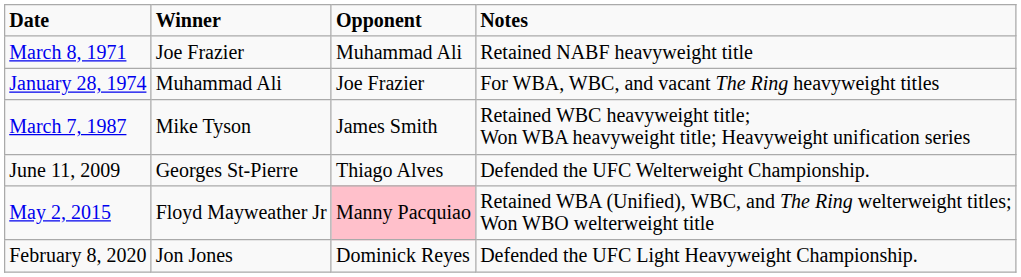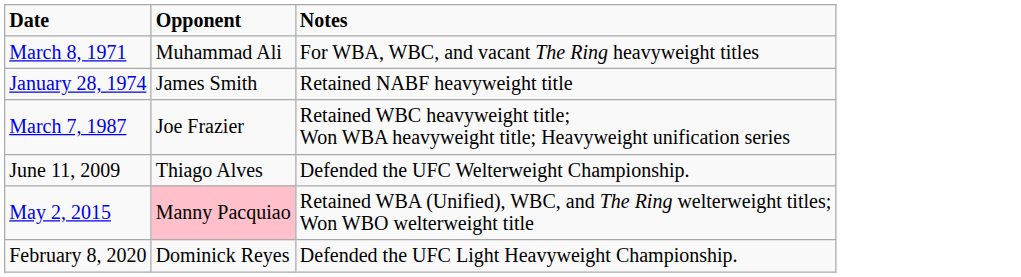- column: Winner | Joe Frazier | Muhammad Ali | Mike Tyson | Georges St-Pierre | Floyd Mayweather Jr | Jon Jones
March 8, 1971 | Notes: Retained NABF heavyweight title -> For WBA, WBC, and vacant The Ring heavyweight titles
January 28, 1974 | Opponent: Joe Frazier -> James Smith
January 28, 1974 | Notes: For WBA, WBC, and vacant The Ring heavyweight titles -> Retained NABF heavyweight title
March 7, 1987 | Opponent: James Smith -> Joe Frazier
